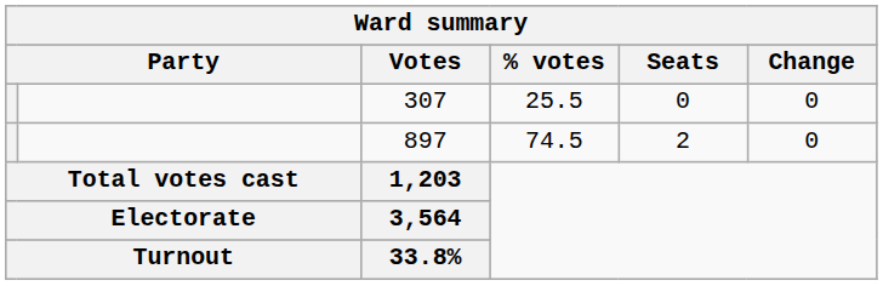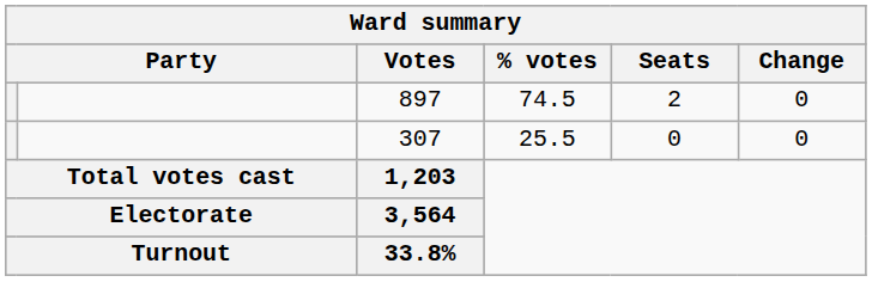rows swapped: 897 <-> 307
